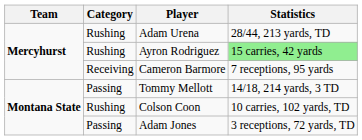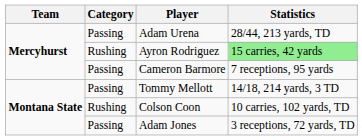Adam Urena | Category: Rushing -> Passing
Cameron Barmore | Category: Receiving -> Passing
